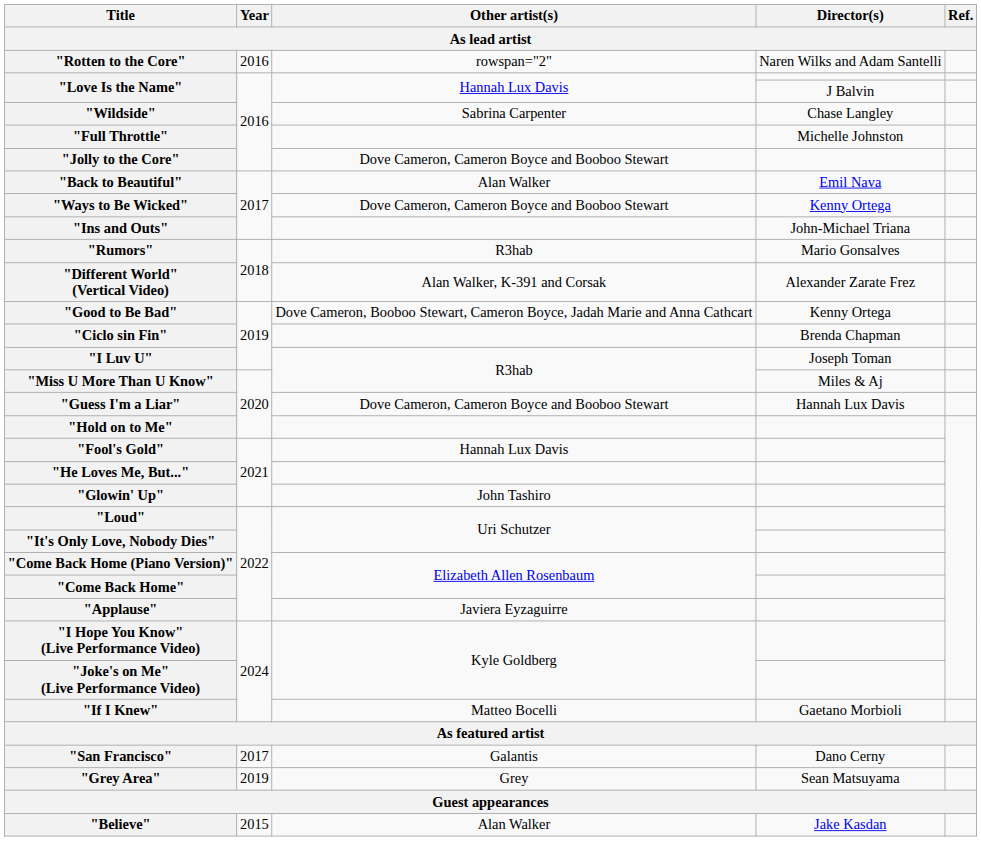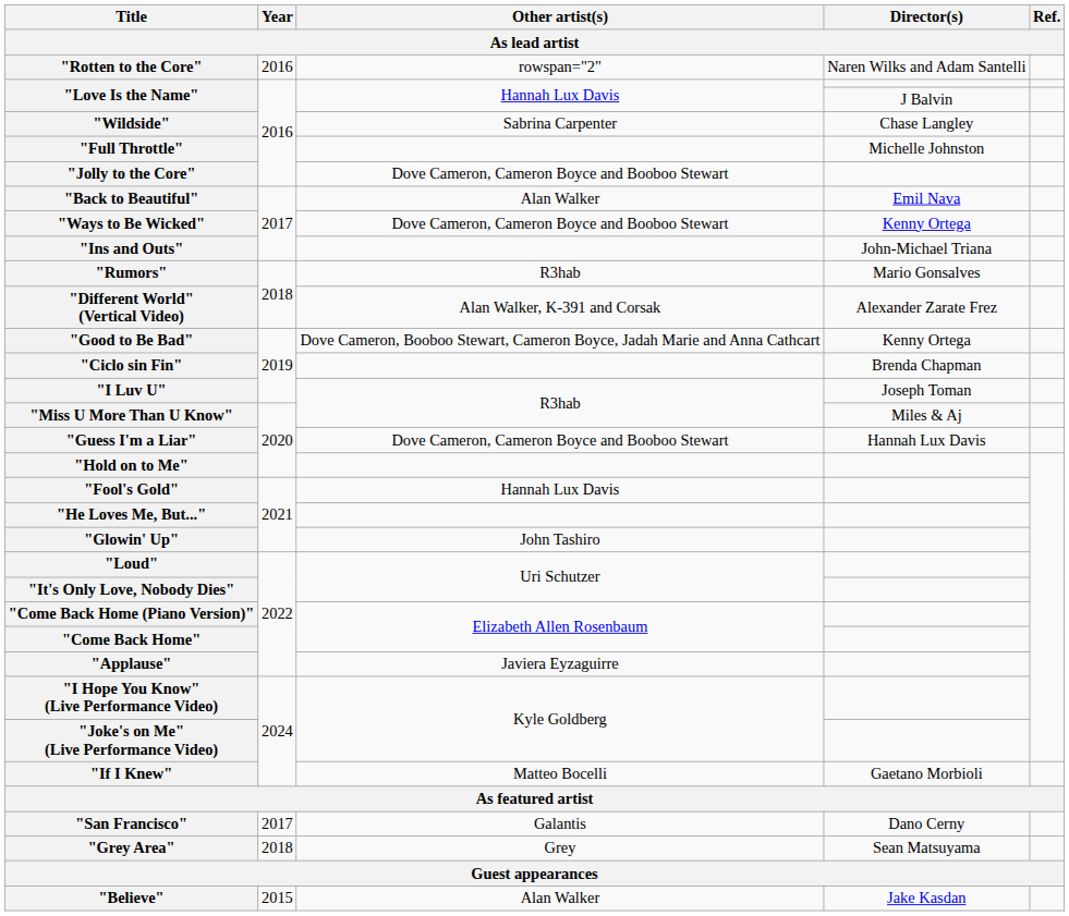"Grey Area" | Year: 2019 -> 2018
